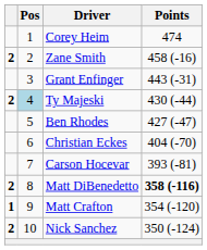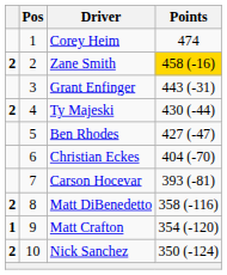Zane Smith | Points: no background -> gold background
Ty Majeski | Pos: lightblue background -> no background
Matt DiBenedetto | Points: bold -> normal
